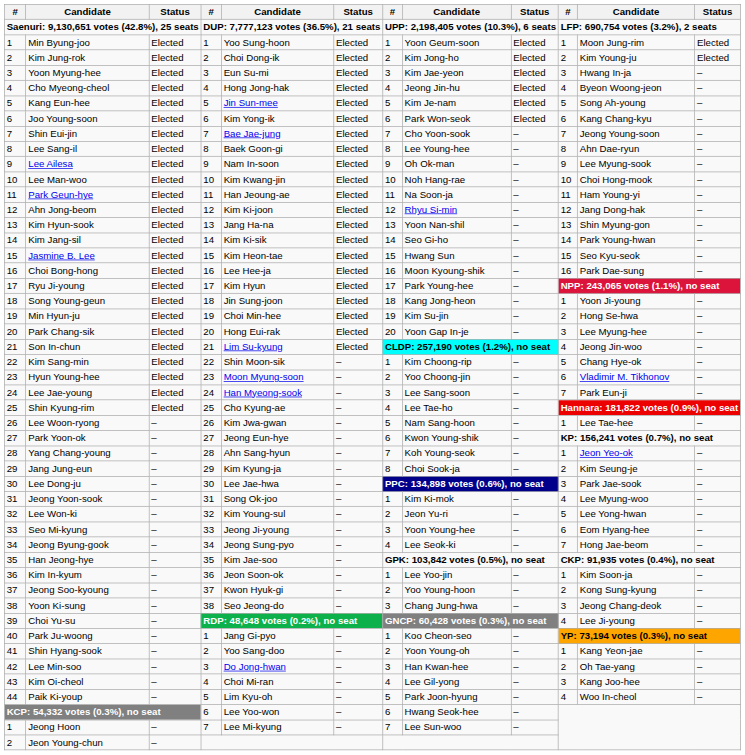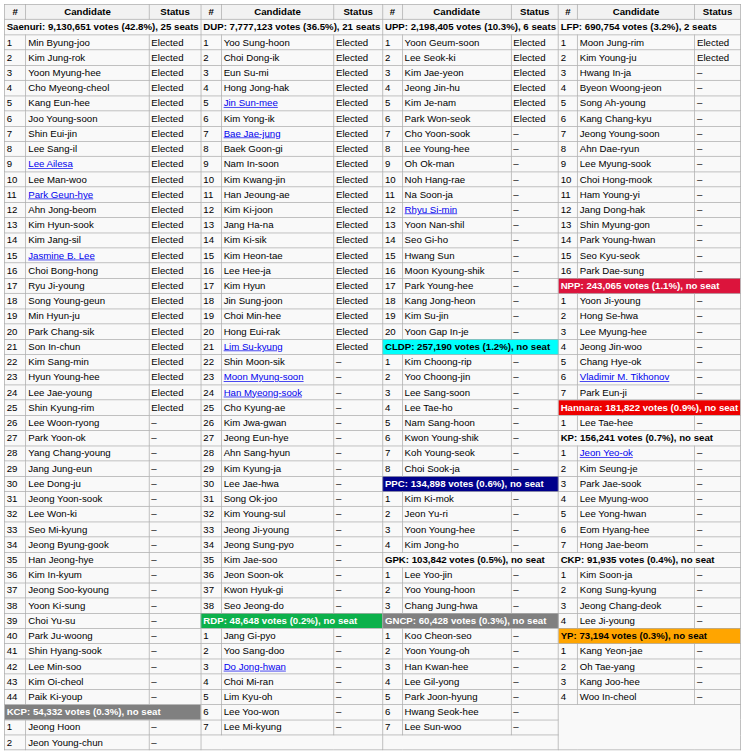Kim Jung-rok | column 8: Kim Jong-ho -> Lee Seok-ki
Jeong Byung-gook | column 8: Lee Seok-ki -> Kim Jong-ho
